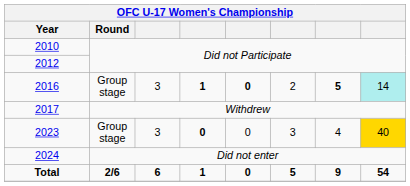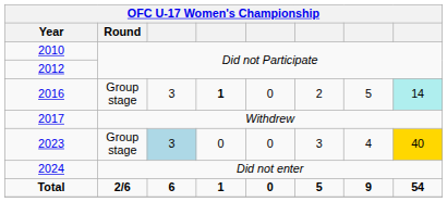2016 | column 5: bold -> normal
2016 | column 7: bold -> normal
2023 | column 3: no background -> lightblue background
2023 | column 4: bold -> normal
